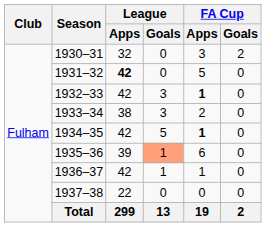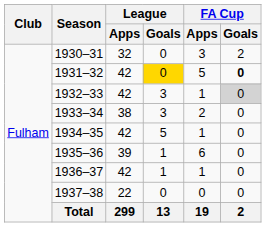1931–32 | League / Apps: bold -> normal
1931–32 | League / Goals: no background -> gold background
1931–32 | FA Cup / Goals: normal -> bold
1932–33 | FA Cup / Apps: bold -> normal
1932–33 | FA Cup / Goals: no background -> lightgrey background
1934–35 | FA Cup / Apps: bold -> normal
1935–36 | League / Goals: lightsalmon background -> no background
